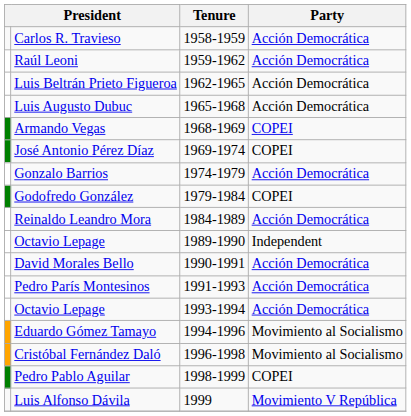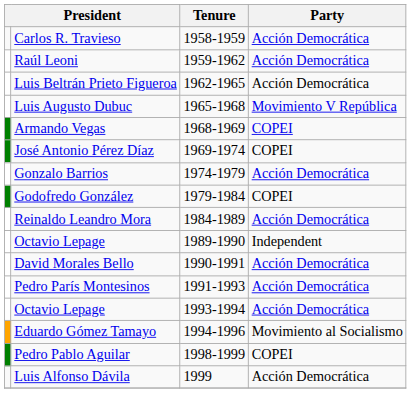Luis Augusto Dubuc | Party: Acción Democrática -> Movimiento V República
- row: Cristóbal Fernández Daló | 1996-1998 | Movimiento al Socialismo
Luis Alfonso Dávila | Party: Movimiento V República -> Acción Democrática
